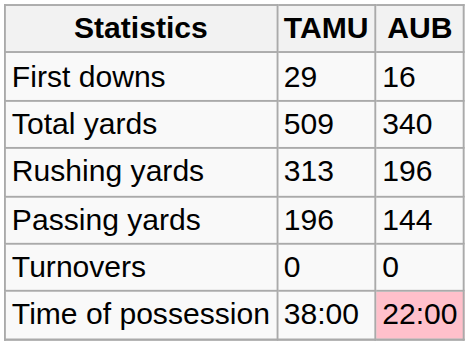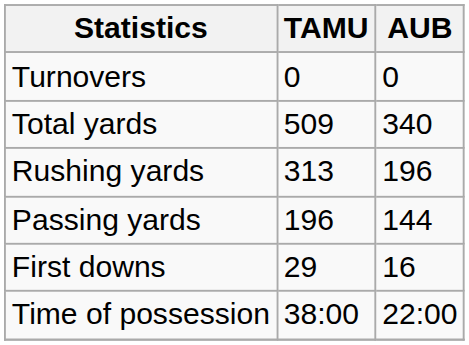rows swapped: First downs <-> Turnovers
Time of possession | AUB: pink background -> no background
